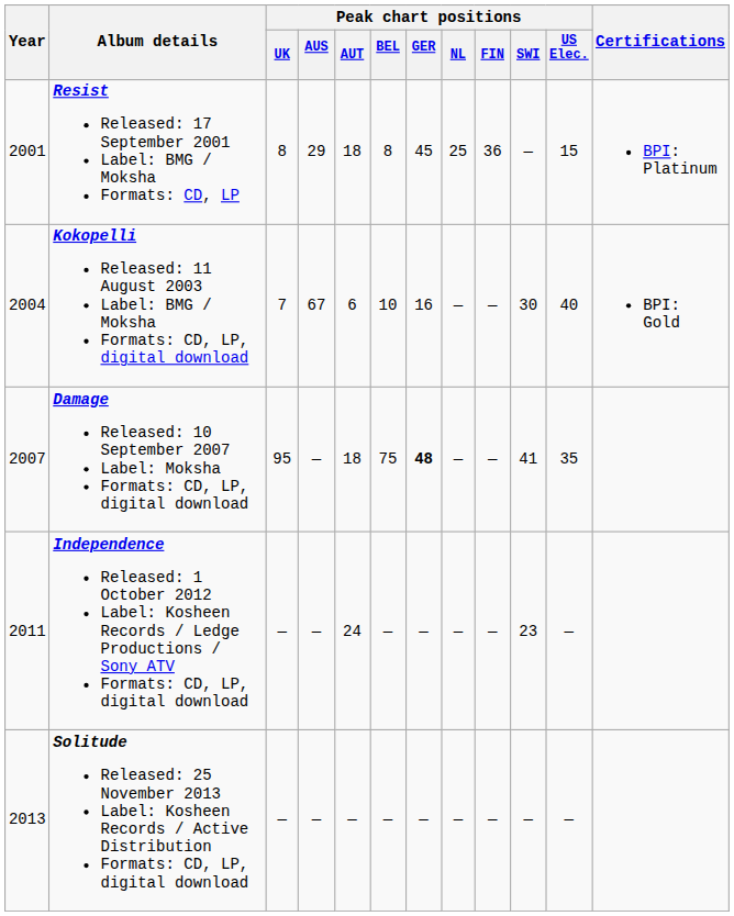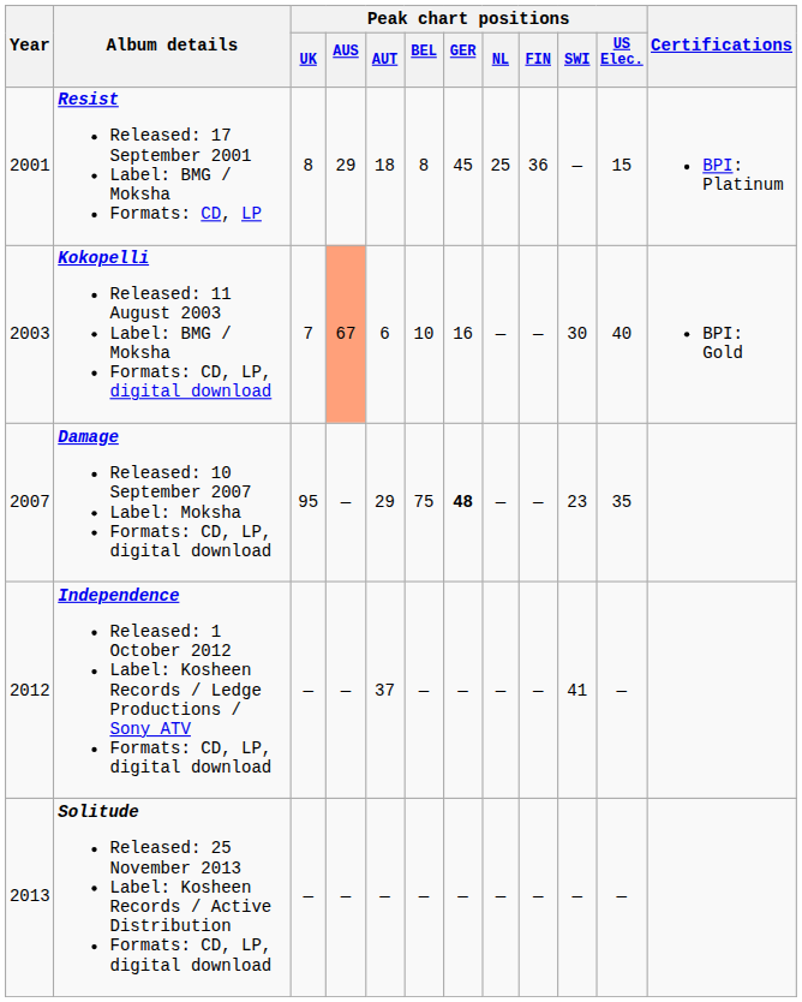row 4 | Year: 2004 -> 2003
row 4 | Peak chart positions / AUS: no background -> lightsalmon background
row 5 | Peak chart positions / AUT: 18 -> 29
row 5 | Peak chart positions / SWI: 41 -> 23
row 6 | Year: 2011 -> 2012
row 6 | Peak chart positions / AUT: 24 -> 37
row 6 | Peak chart positions / SWI: 23 -> 41
